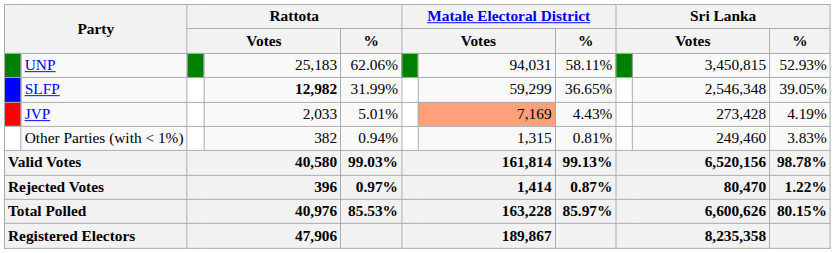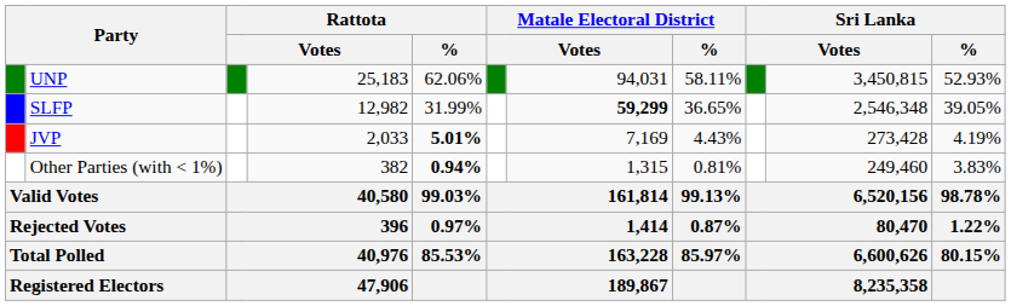SLFP | column 4: bold -> normal
SLFP | column 7: normal -> bold
JVP | Rattota / %: normal -> bold
JVP | column 7: lightsalmon background -> no background
Other Parties (with < 1%) | Rattota / %: normal -> bold
